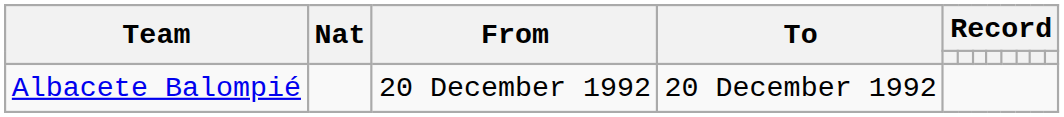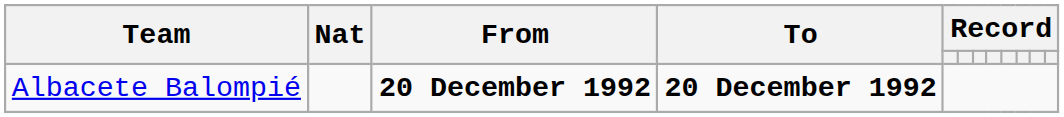Albacete Balompié | From: normal -> bold
Albacete Balompié | To: normal -> bold
